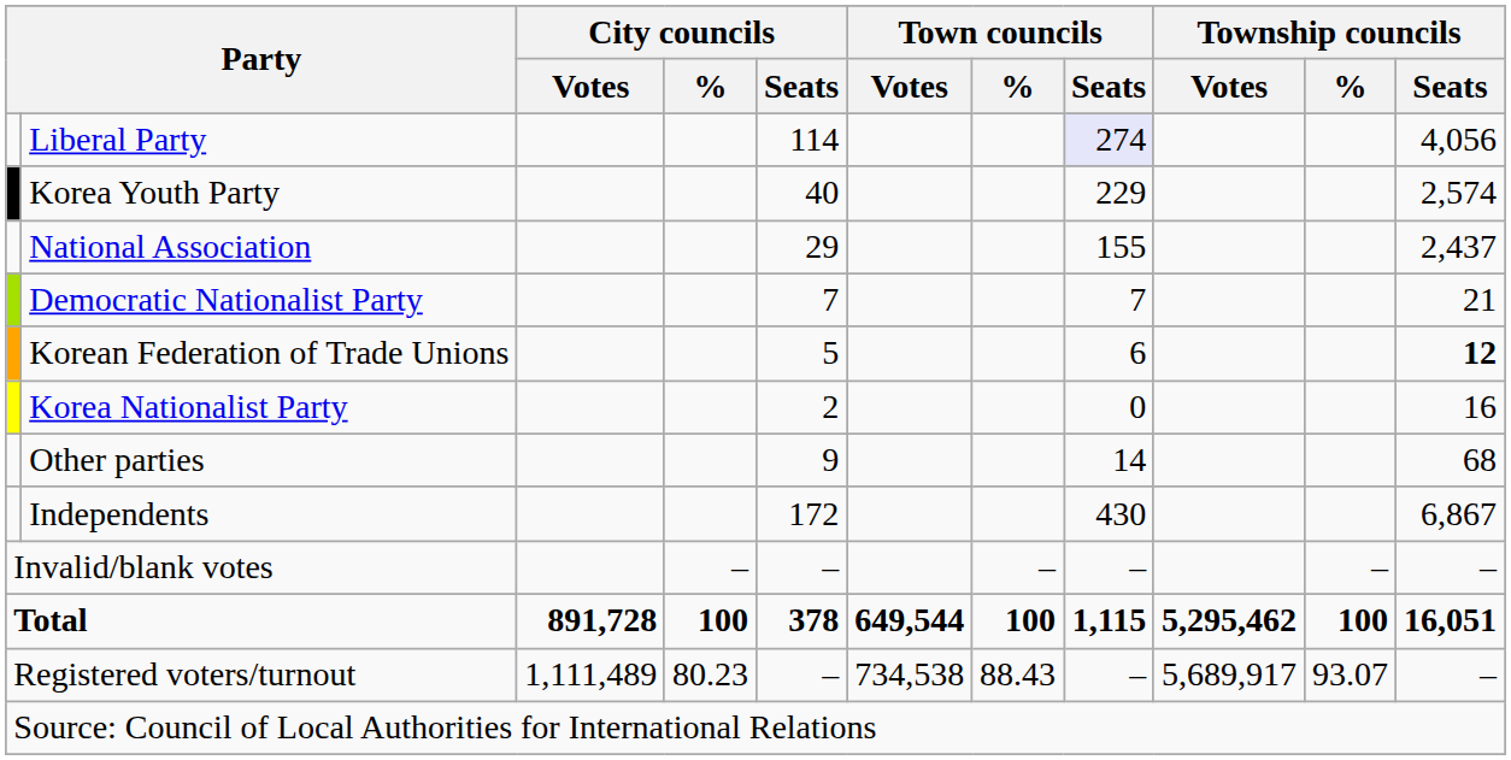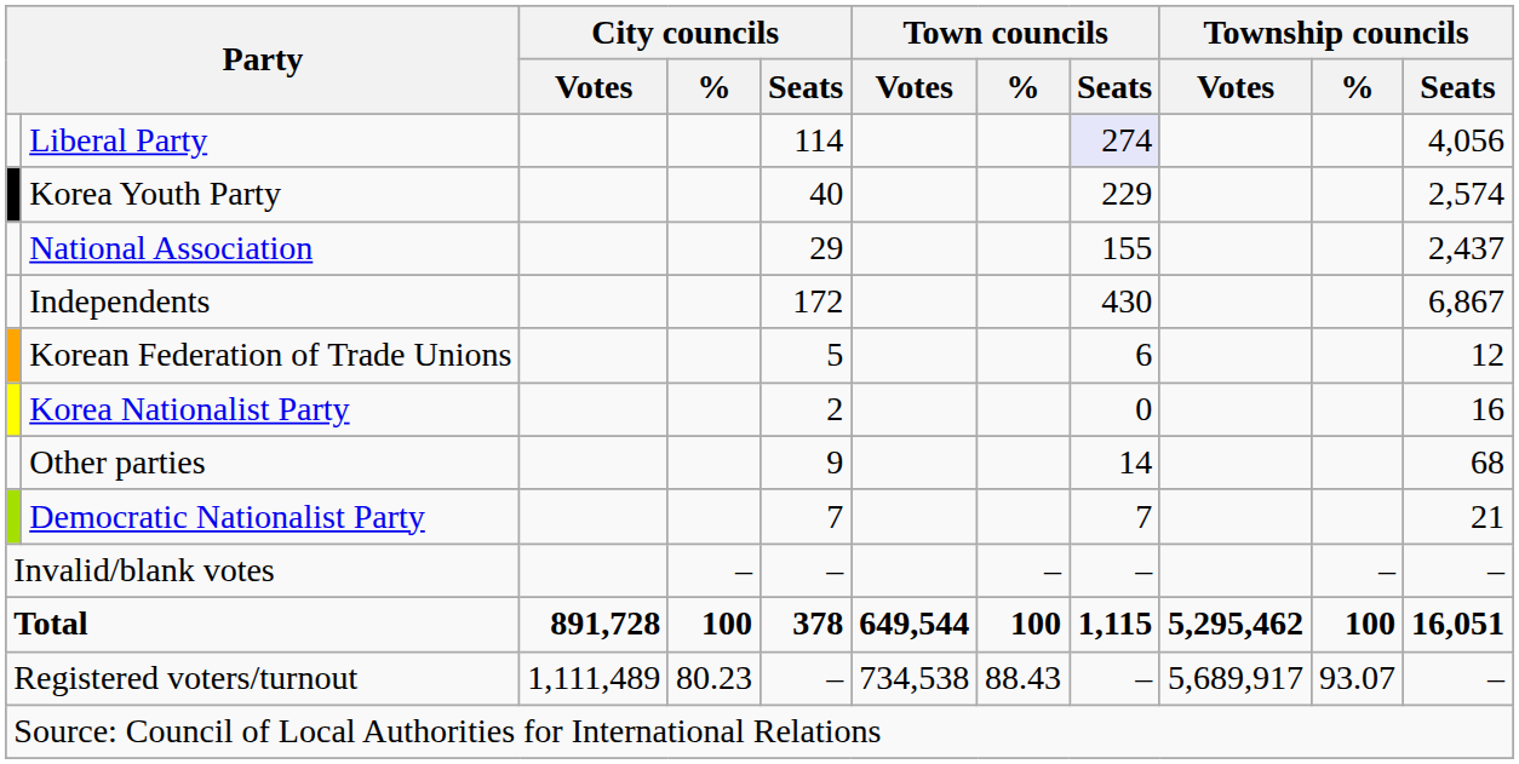rows swapped: Democratic Nationalist Party <-> Independents
Korean Federation of Trade Unions | Township councils / Seats: bold -> normal
